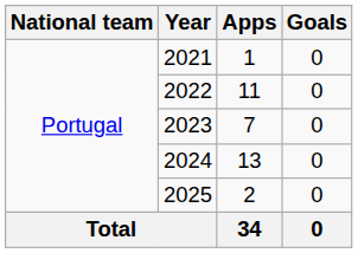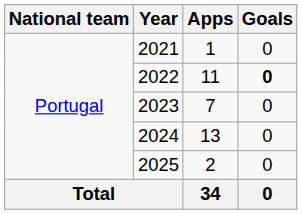2022 | Goals: normal -> bold
